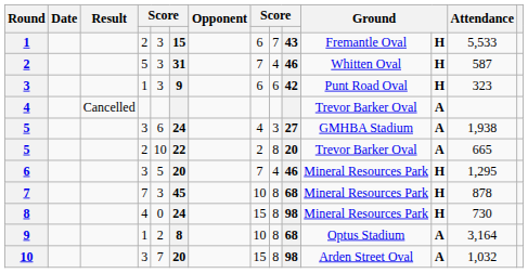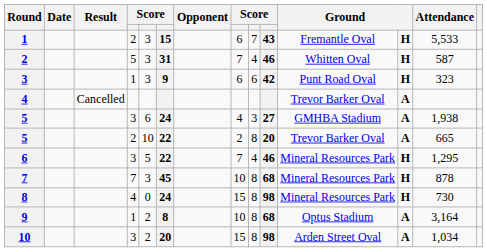row 9 | column 6: 20 -> 22
row 13 | column 5: 7 -> 2
row 13 | Attendance: 1,032 -> 1,034
